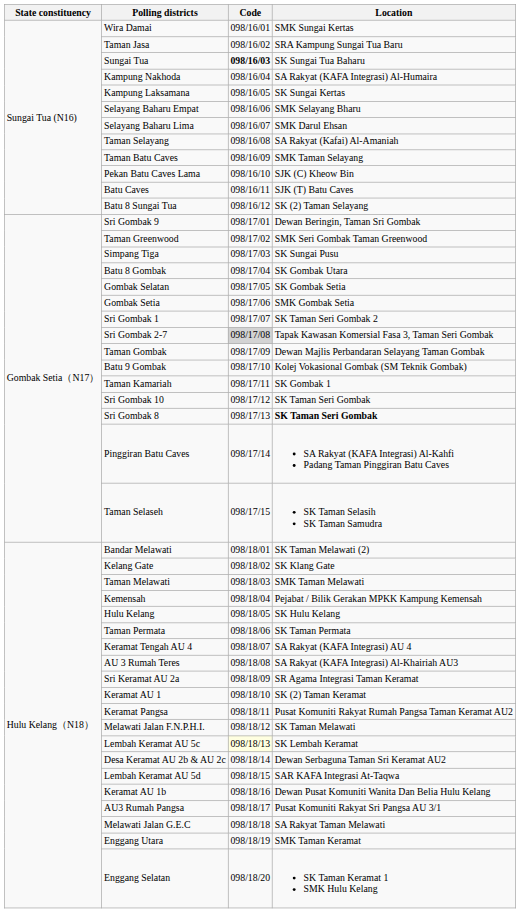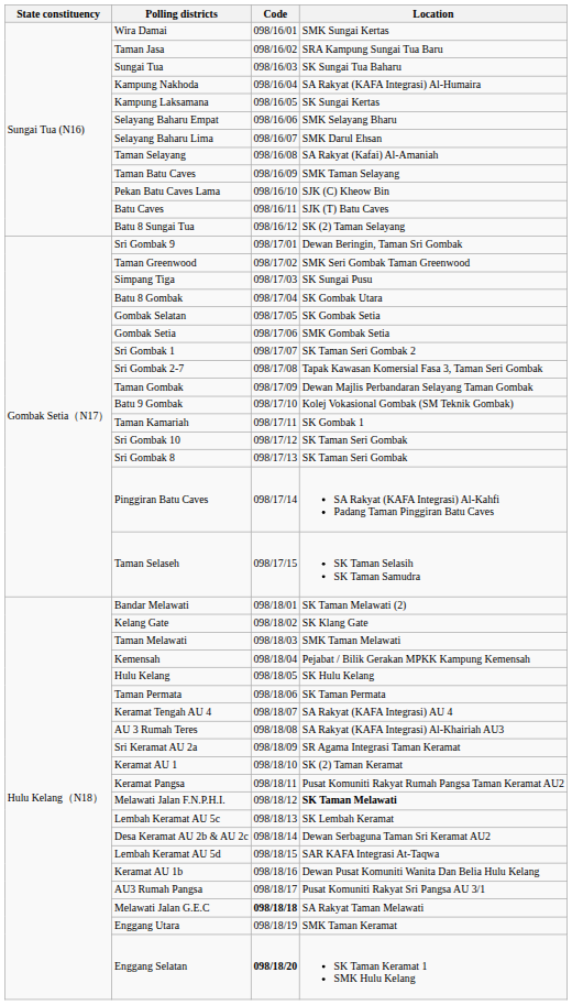Sungai Tua | Code: bold -> normal
Sri Gombak 2-7 | Code: lightgrey background -> no background
Sri Gombak 8 | Location: bold -> normal
Melawati Jalan F.N.P.H.I. | Location: normal -> bold
Lembah Keramat AU 5c | Code: lightyellow background -> no background
Melawati Jalan G.E.C | Code: normal -> bold
Enggang Selatan | Code: normal -> bold
